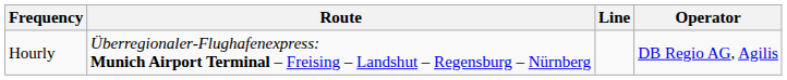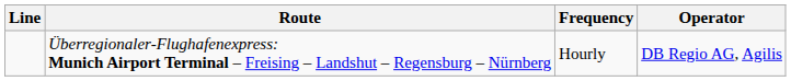columns swapped: Line <-> Frequency
